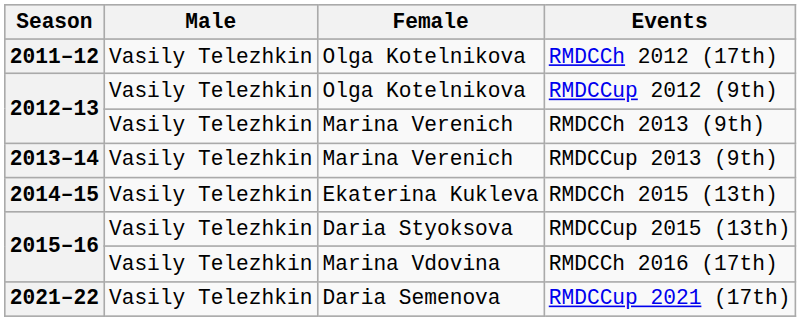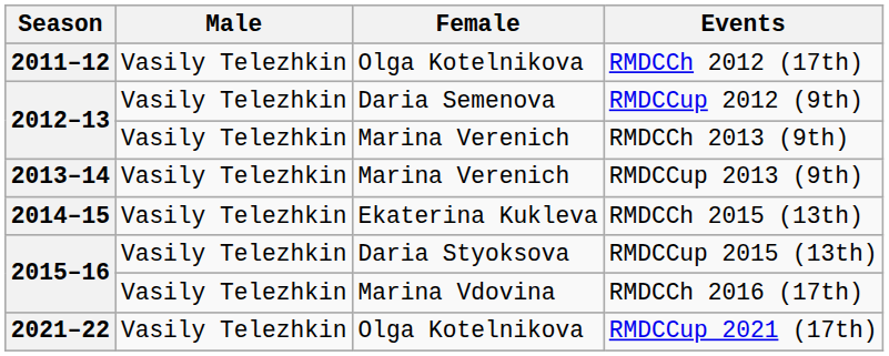RMDCCup 2012 (9th) | Female: Olga Kotelnikova -> Daria Semenova
RMDCCup 2021 (17th) | Female: Daria Semenova -> Olga Kotelnikova
